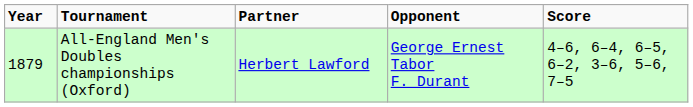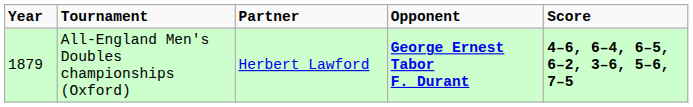row 2 | Opponent: normal -> bold
row 2 | Score: normal -> bold
